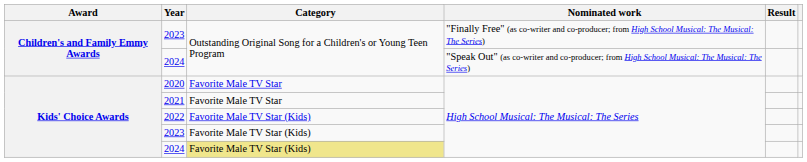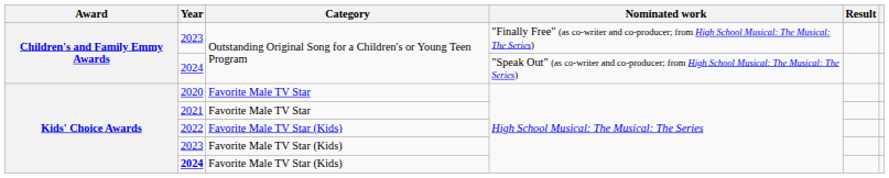2024 / Favorite Male TV Star (Kids) | Year: normal -> bold
2024 / Favorite Male TV Star (Kids) | Category: khaki background -> no background
